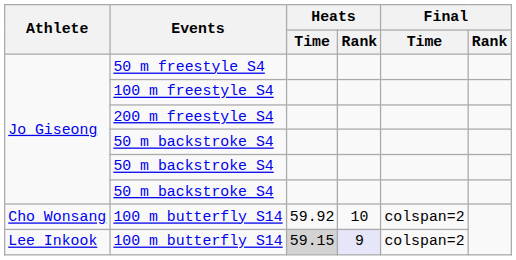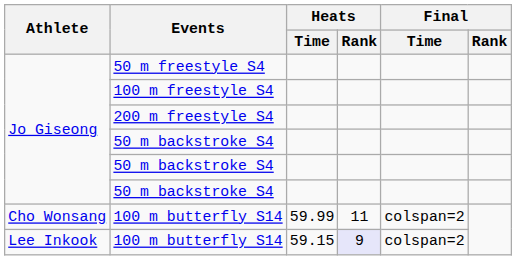Cho Wonsang / 100 m butterfly S14 | Heats / Time: 59.92 -> 59.99
Cho Wonsang / 100 m butterfly S14 | Heats / Rank: 10 -> 11
Lee Inkook / 100 m butterfly S14 | Heats / Time: lightgrey background -> no background
